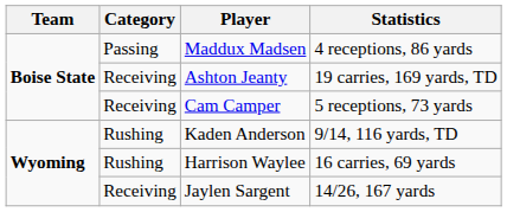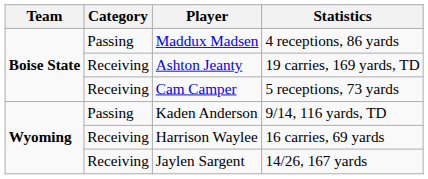Kaden Anderson | Category: Rushing -> Passing
Harrison Waylee | Category: Rushing -> Receiving
